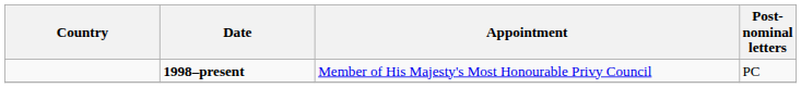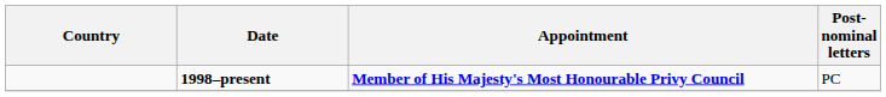1998–present | Appointment: normal -> bold
